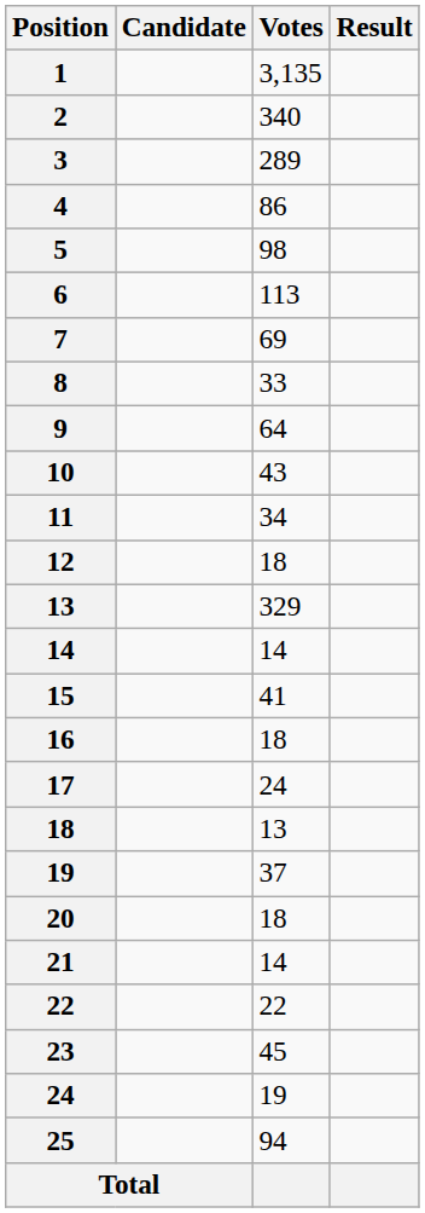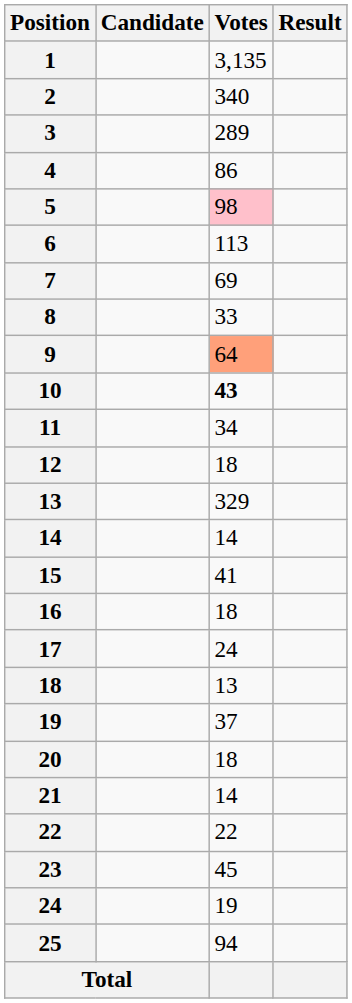5 | Votes: no background -> pink background
9 | Votes: no background -> lightsalmon background
10 | Votes: normal -> bold
